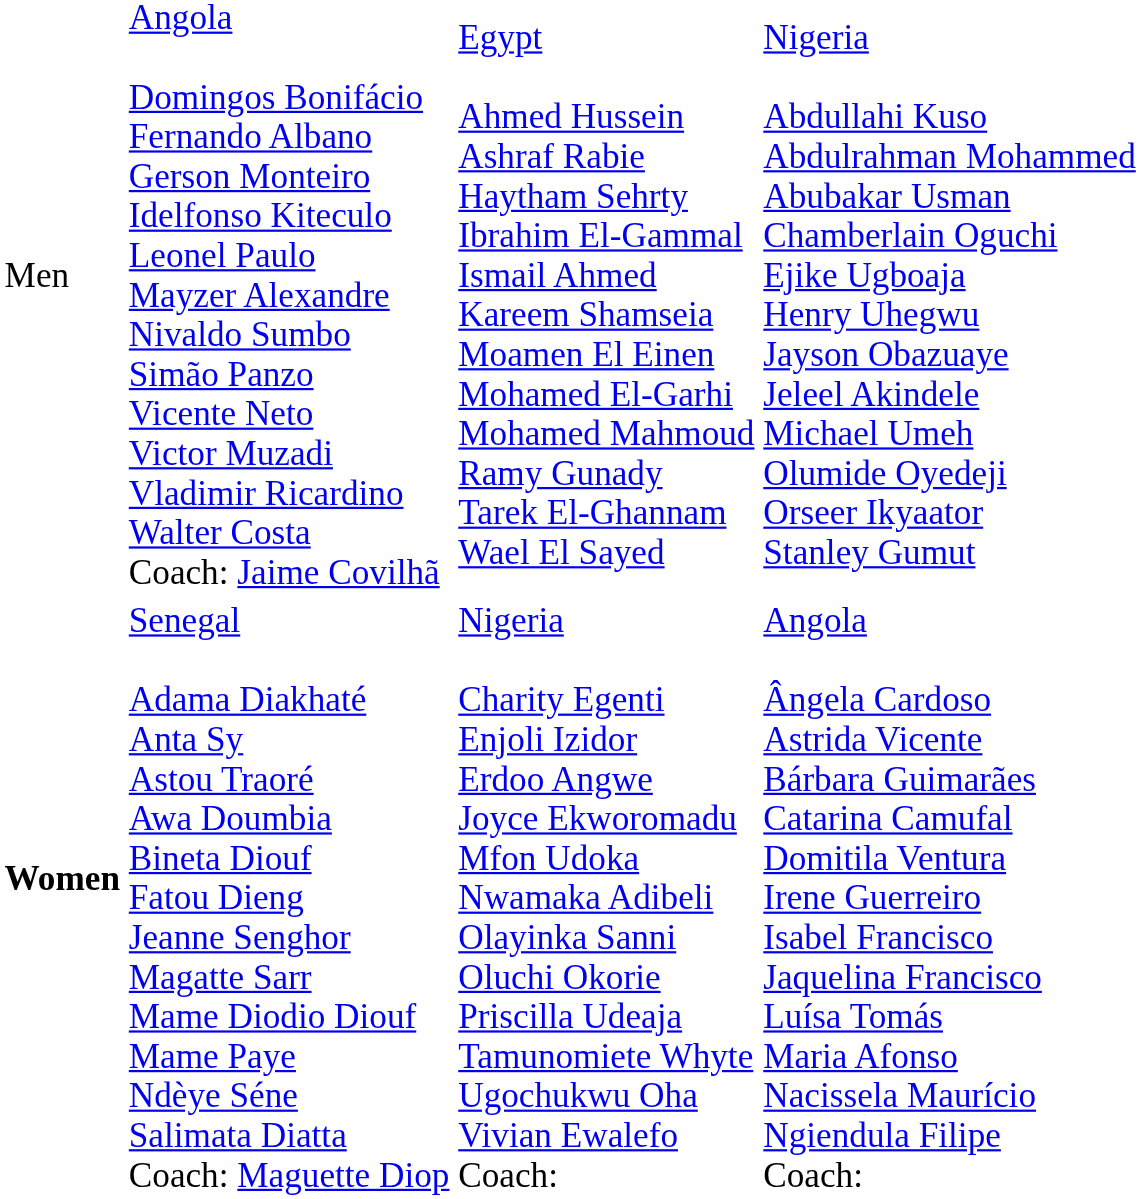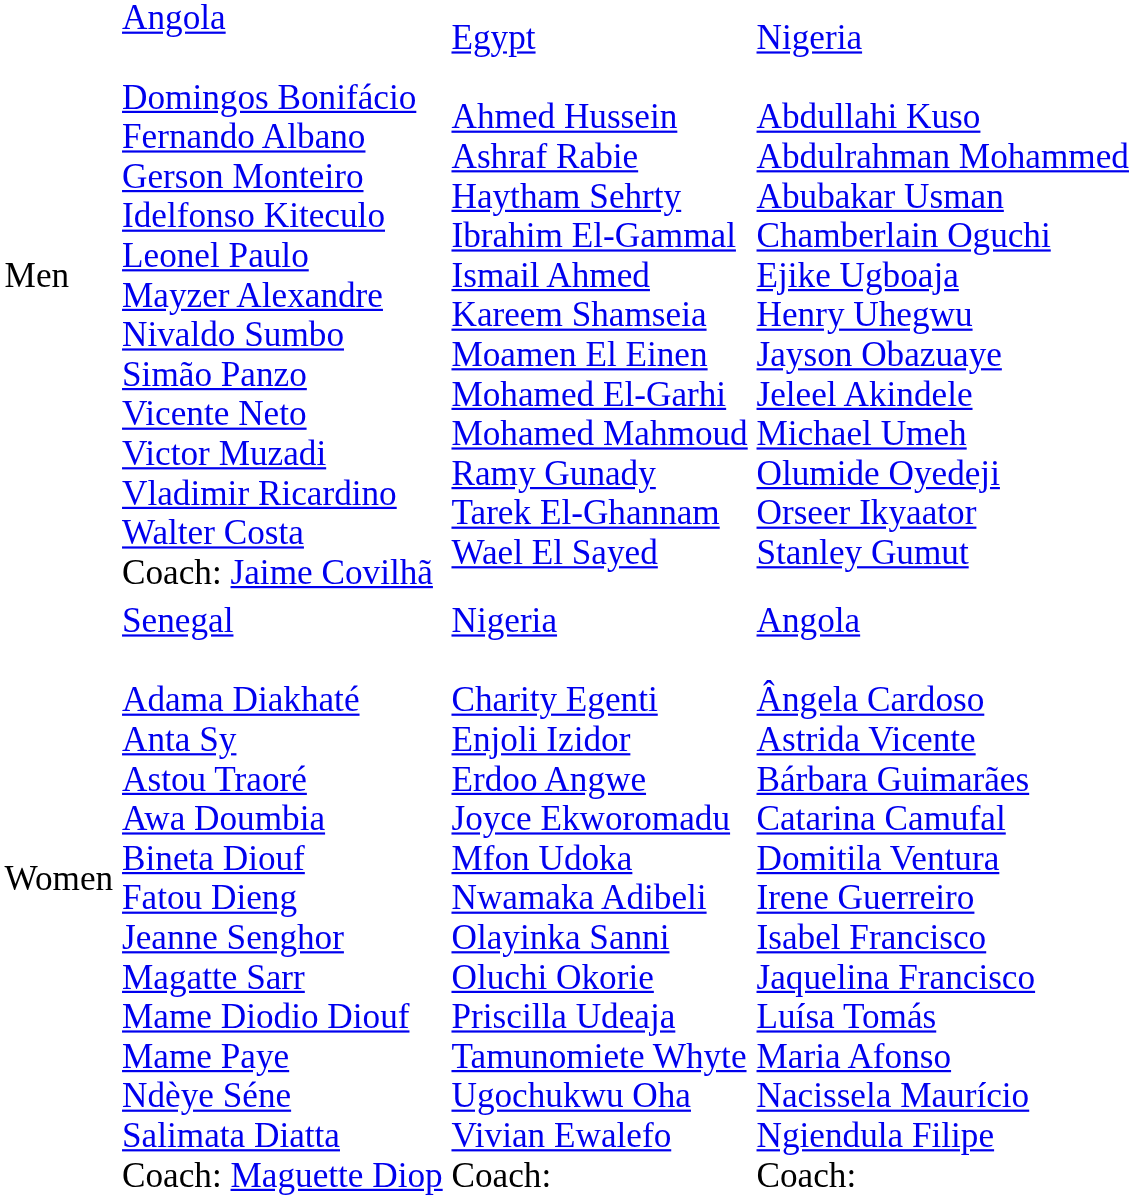Women | column 1: bold -> normal
